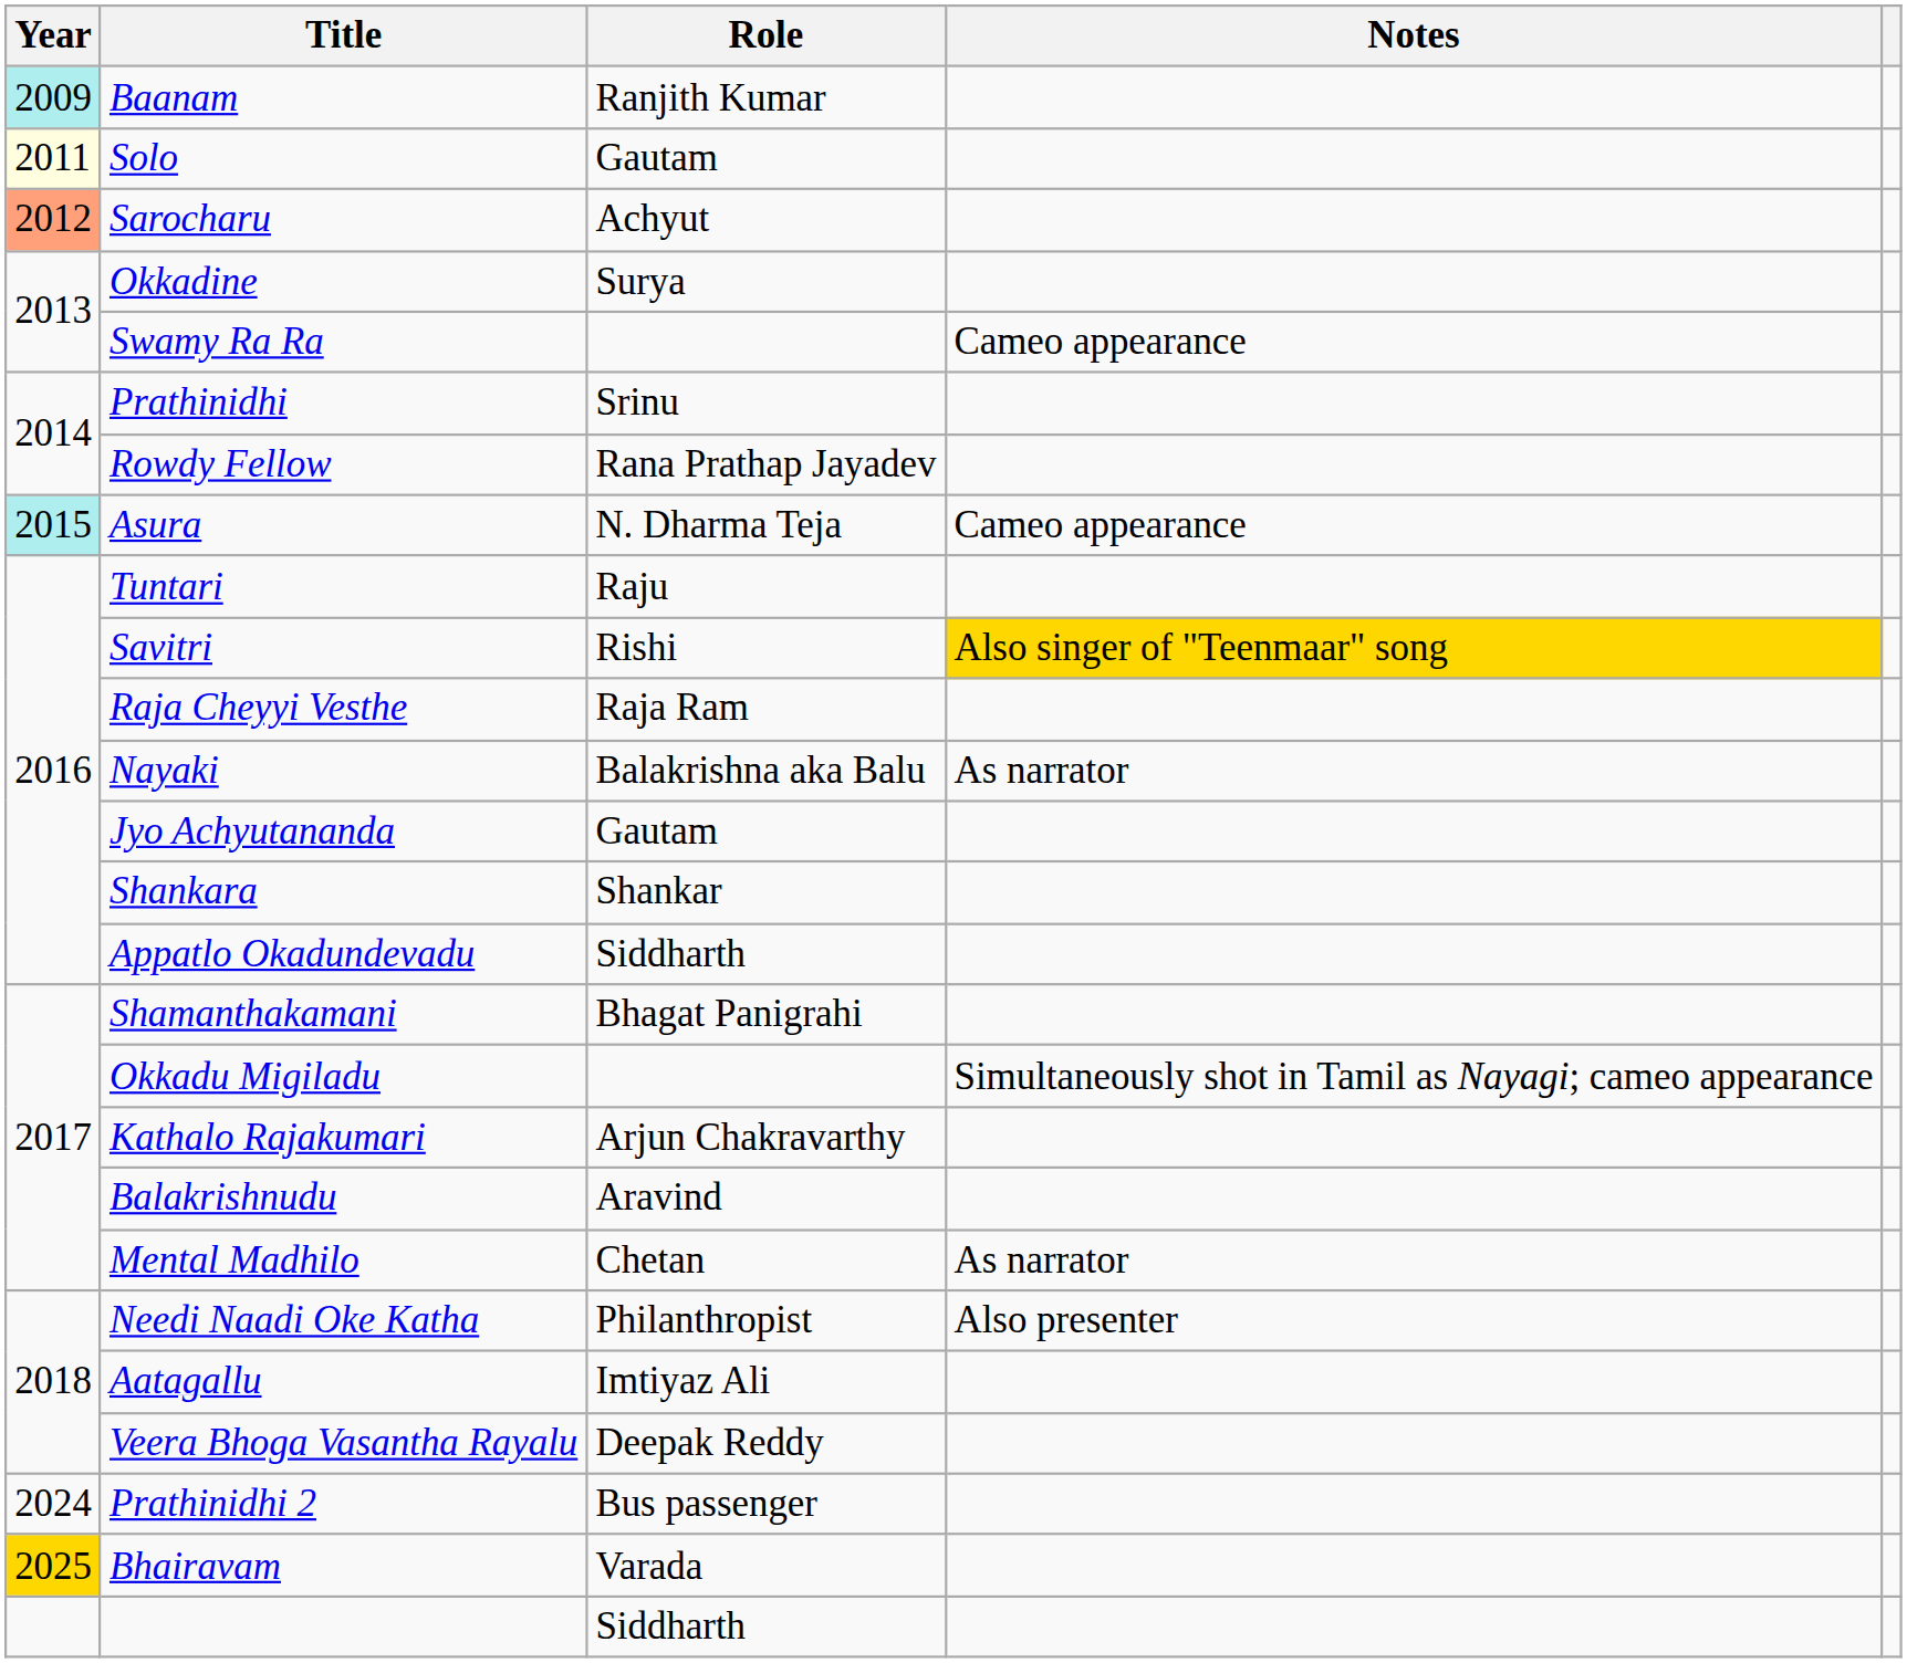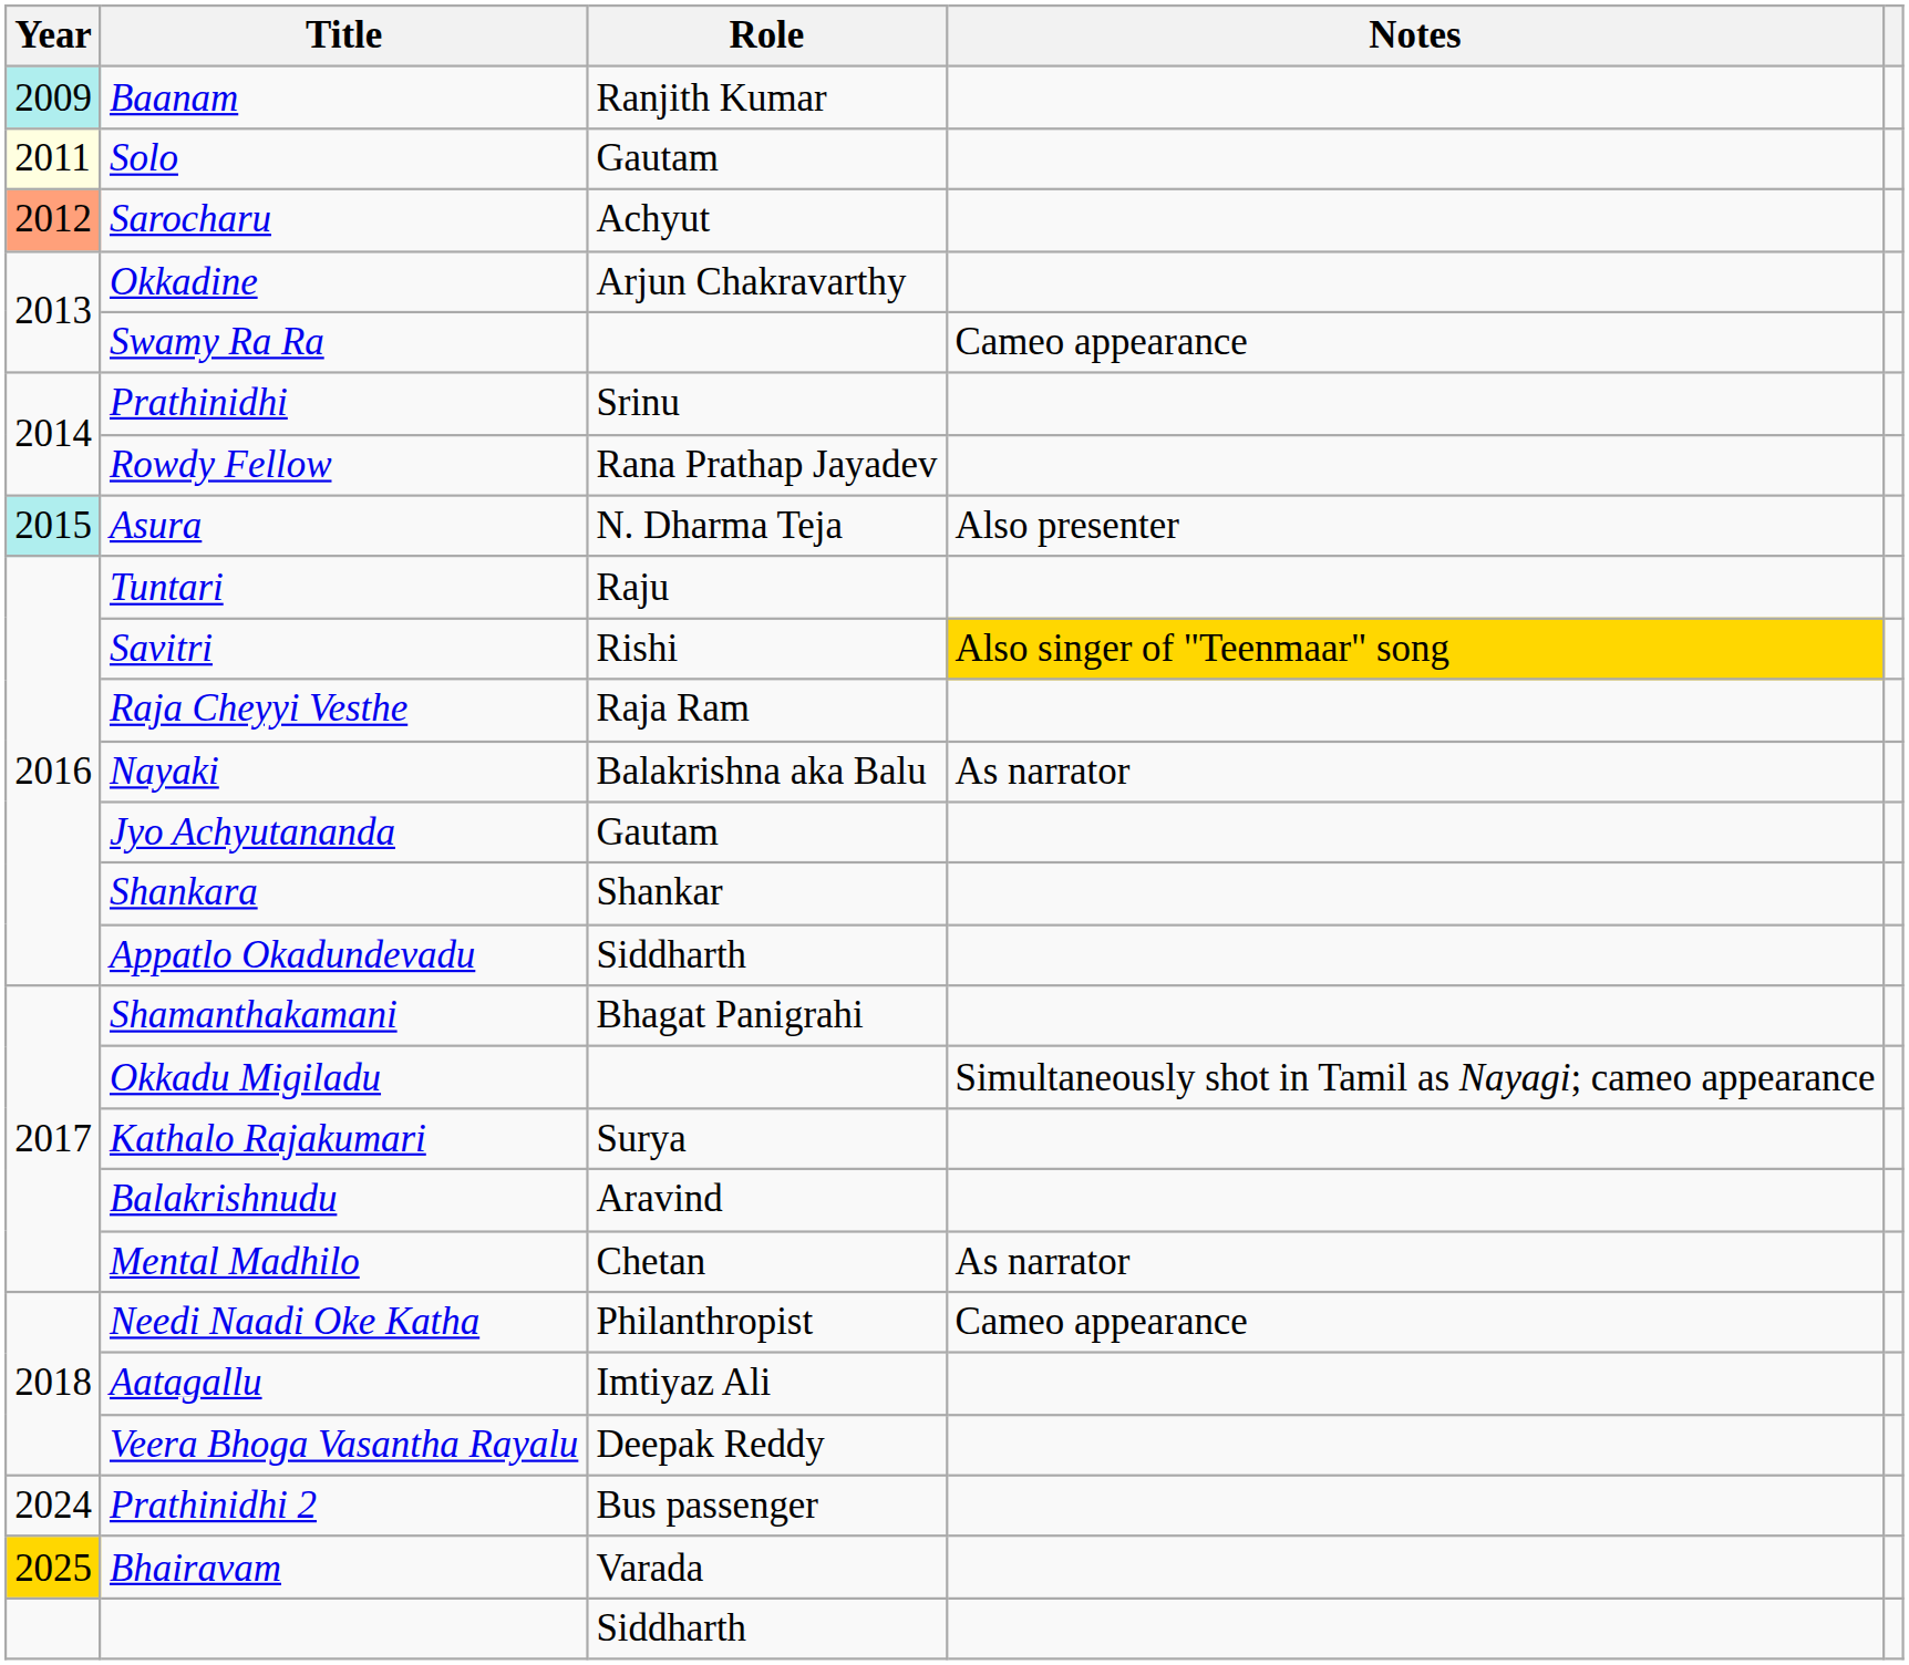Okkadine | Role: Surya -> Arjun Chakravarthy
Asura | Notes: Cameo appearance -> Also presenter
Kathalo Rajakumari | Role: Arjun Chakravarthy -> Surya
Needi Naadi Oke Katha | Notes: Also presenter -> Cameo appearance
